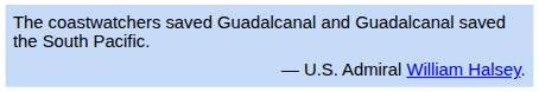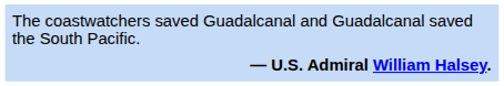row 2 | column 1: normal -> bold
